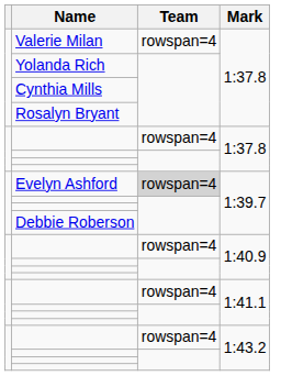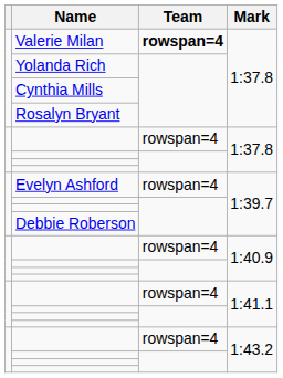Valerie Milan | Team: normal -> bold
Evelyn Ashford | Team: lightgrey background -> no background
